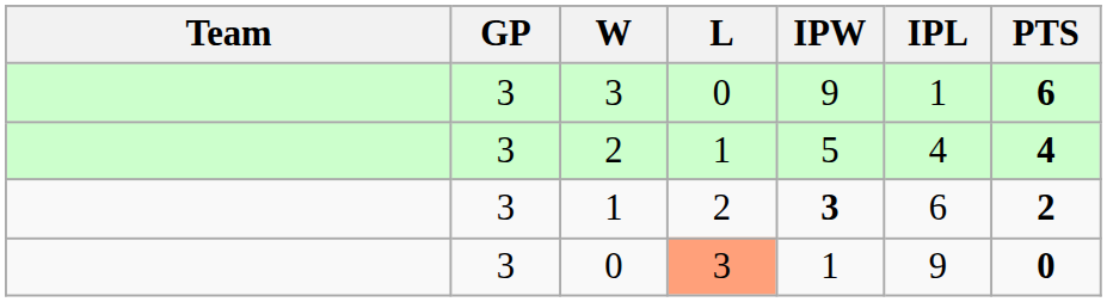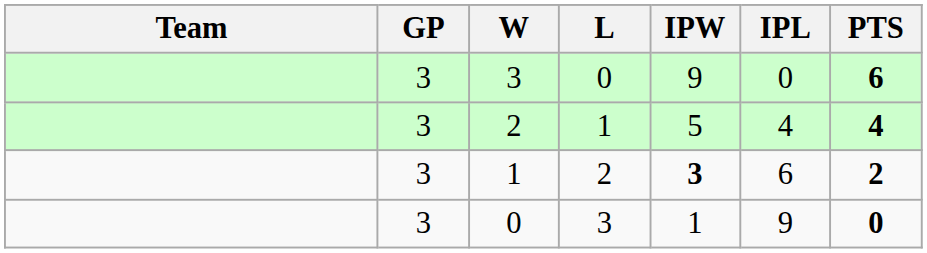row 2 | IPL: 1 -> 0
row 5 | L: lightsalmon background -> no background
